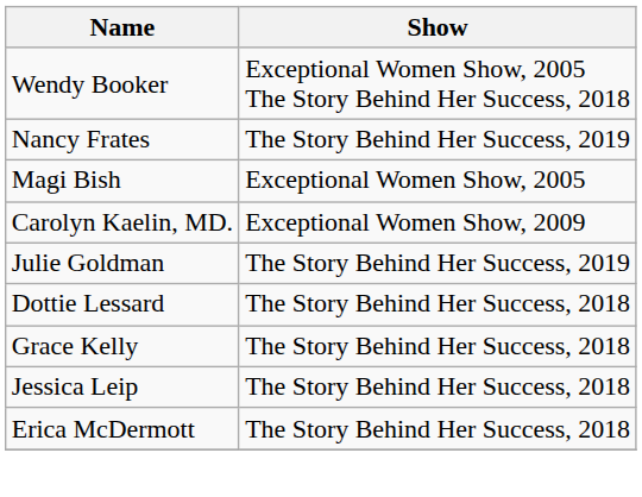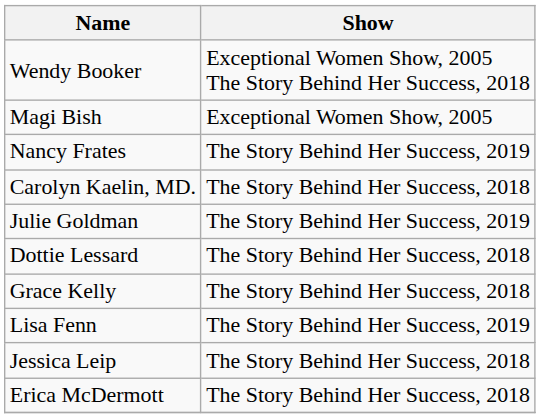rows swapped: Nancy Frates <-> Magi Bish
Carolyn Kaelin, MD. | Show: Exceptional Women Show, 2009 -> The Story Behind Her Success, 2018
+ row: Lisa Fenn | The Story Behind Her Success, 2019
